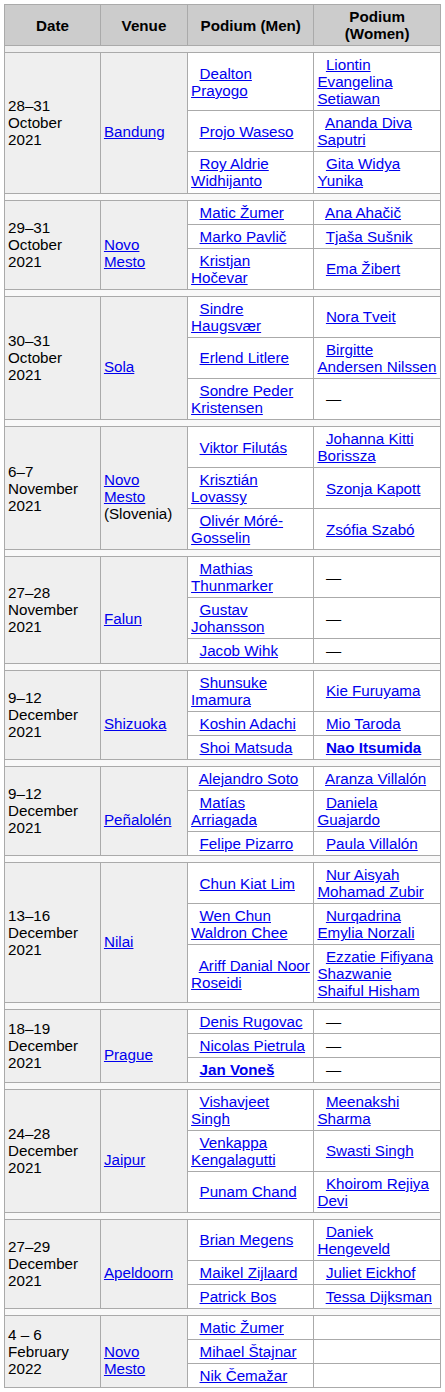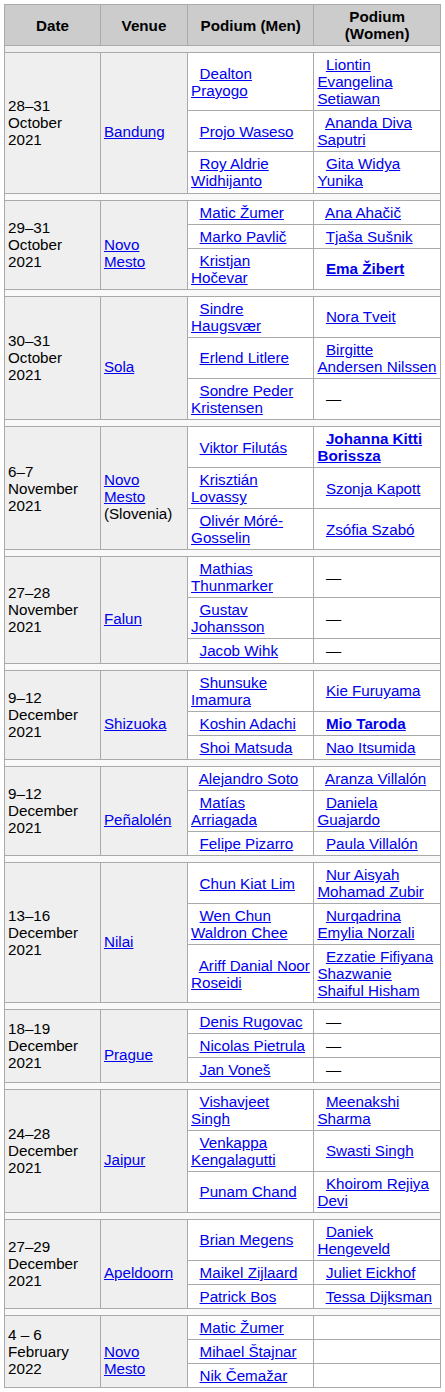Kristjan Hočevar | Podium (Women): normal -> bold
Viktor Filutás | Podium (Women): normal -> bold
Koshin Adachi | Podium (Women): normal -> bold
Shoi Matsuda | Podium (Women): bold -> normal
Jan Voneš | Podium (Men): bold -> normal
